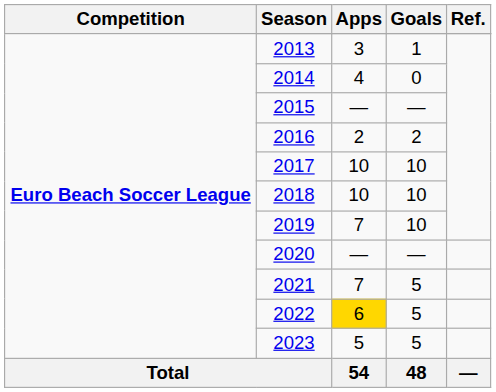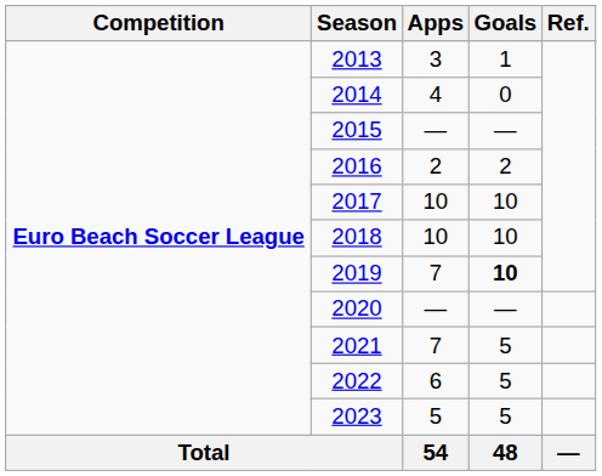2019 | Goals: normal -> bold
2022 | Apps: gold background -> no background
